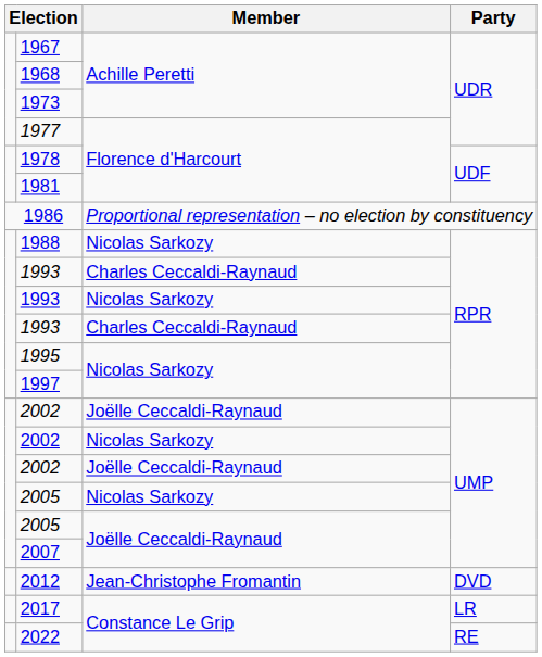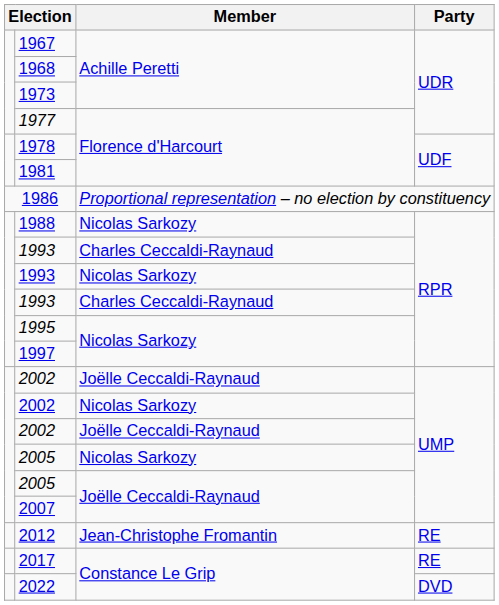2012 | Party: DVD -> RE
2017 | Party: LR -> RE
2022 | Party: RE -> DVD
